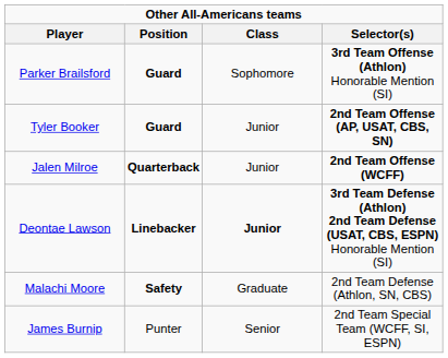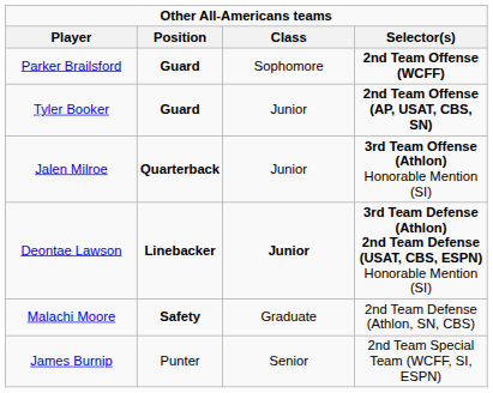Parker Brailsford | Selector(s): 3rd Team Offense (Athlon) Honorable Mention (SI) -> 2nd Team Offense (WCFF)
Jalen Milroe | Selector(s): 2nd Team Offense (WCFF) -> 3rd Team Offense (Athlon) Honorable Mention (SI)
